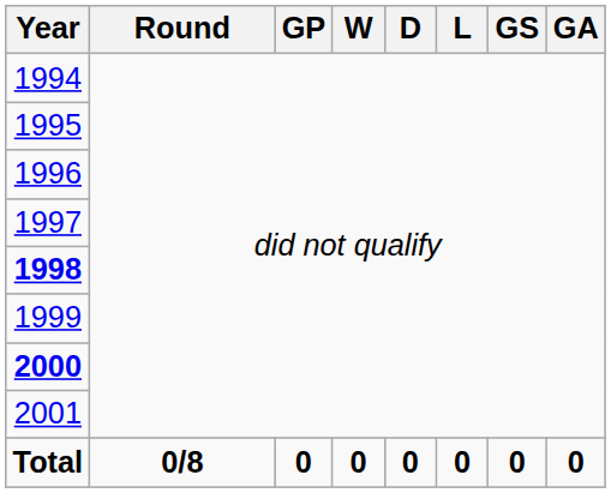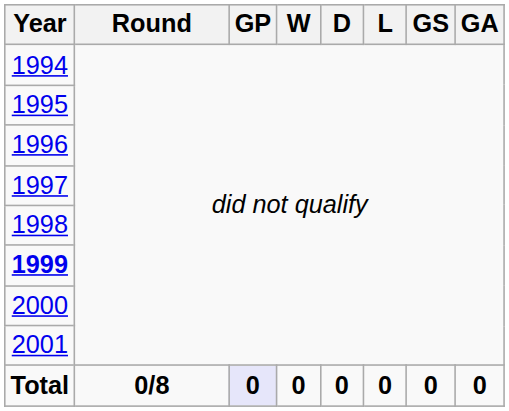1998 | Year: bold -> normal
1999 | Year: normal -> bold
2000 | Year: bold -> normal
Total | GP: no background -> lavender background
